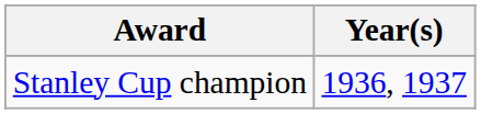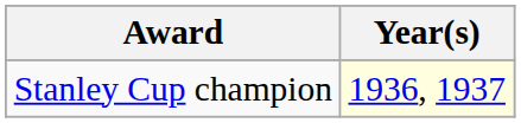Stanley Cup champion | Year(s): no background -> lightyellow background
